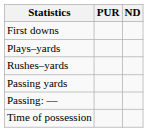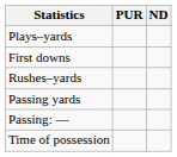rows swapped: First downs <-> Plays–yards
